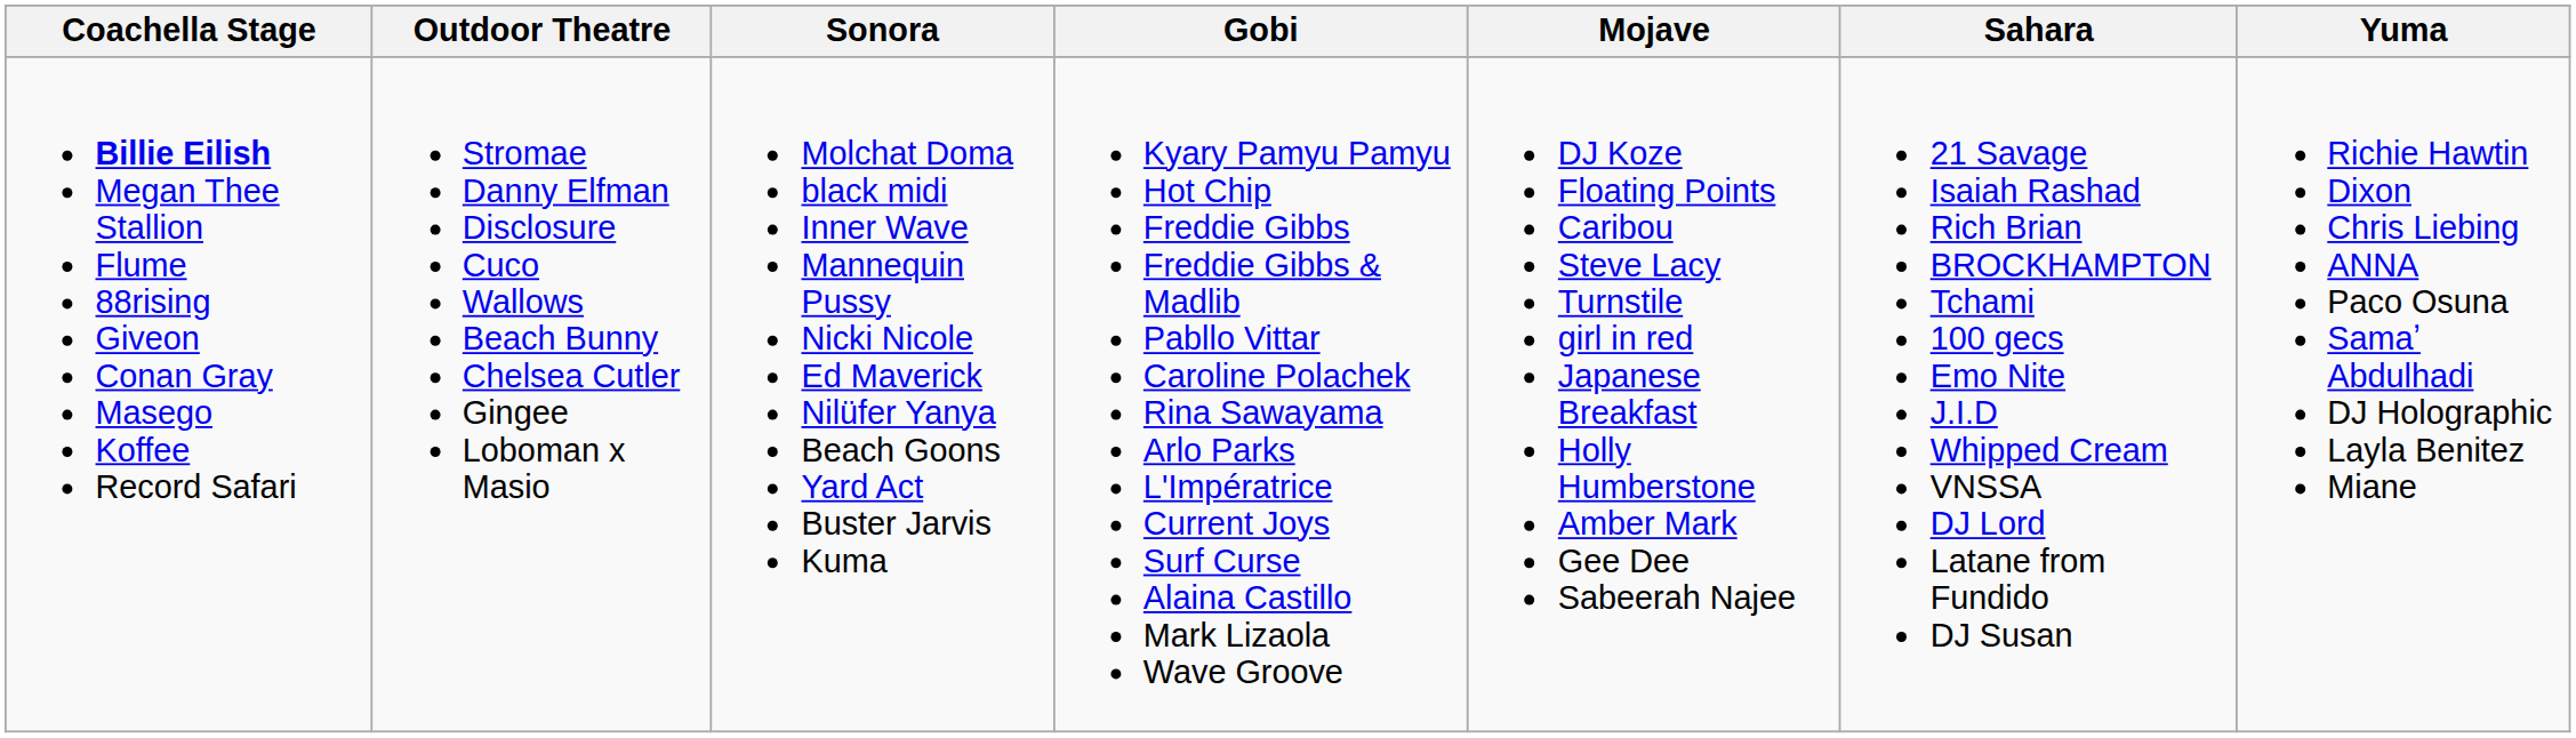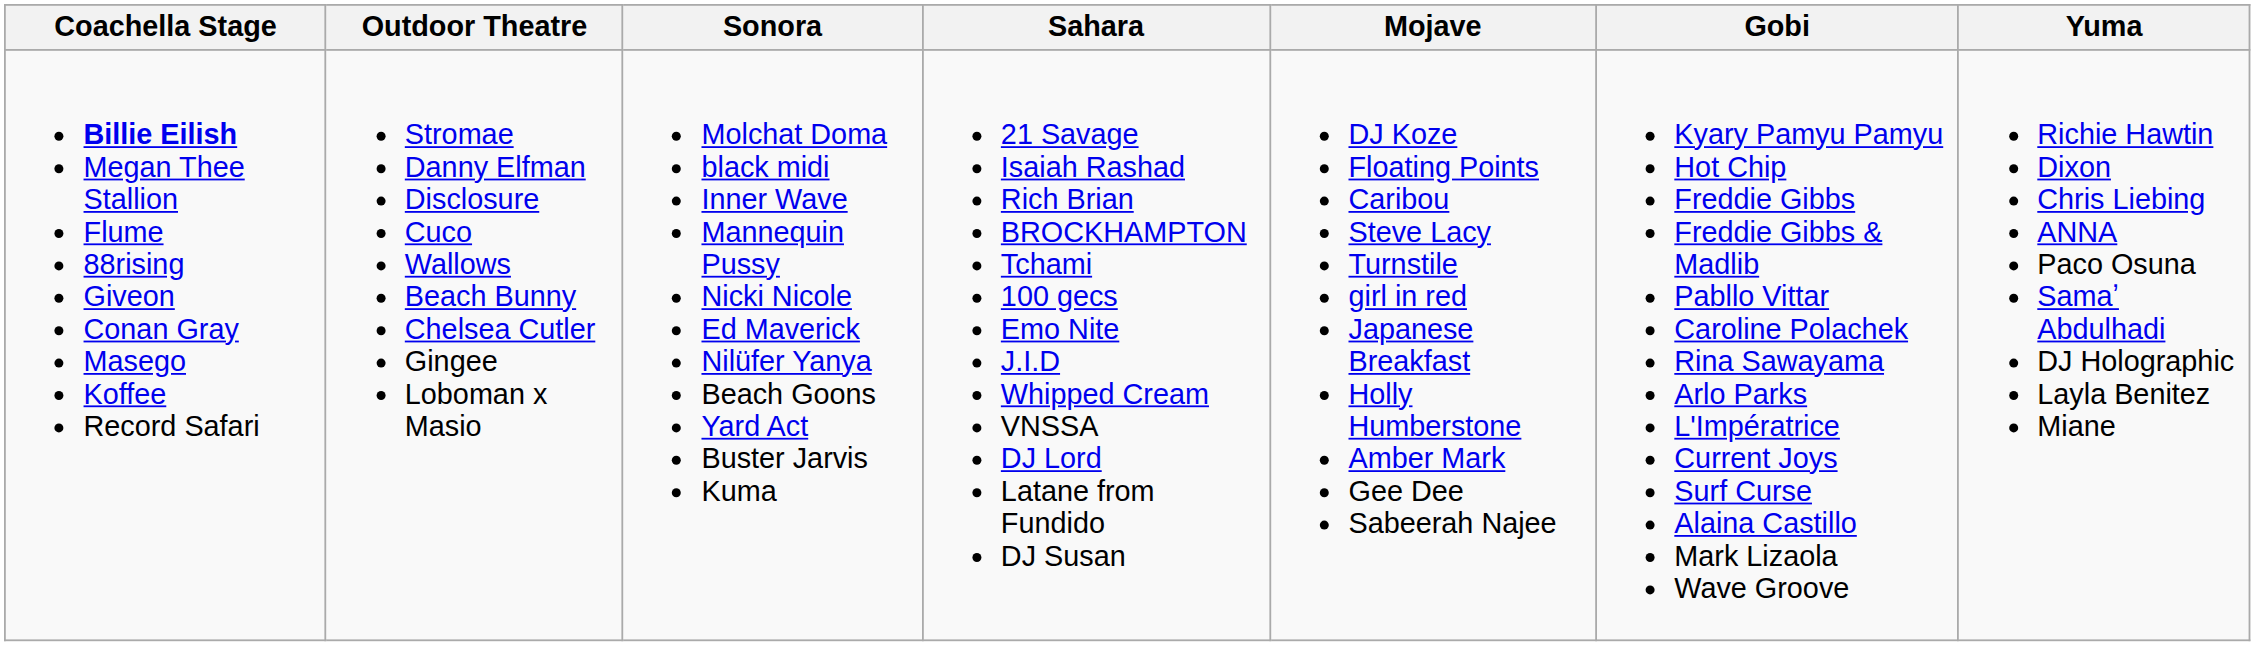columns swapped: Gobi <-> Sahara
